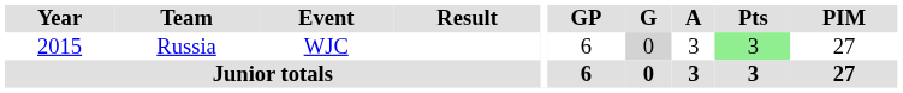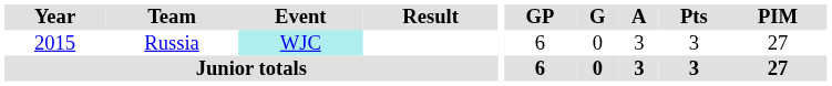Russia | Event: no background -> paleturquoise background
Russia | G: lightgrey background -> no background
Russia | Pts: lightgreen background -> no background
